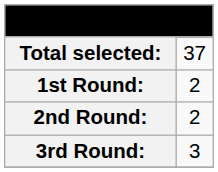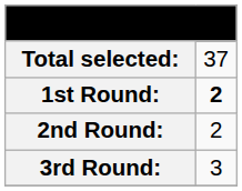1st Round: | column 2: normal -> bold
